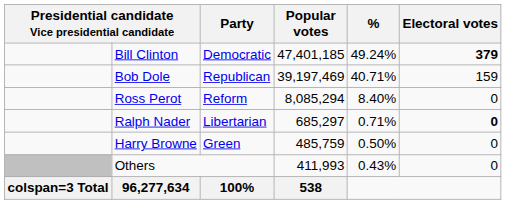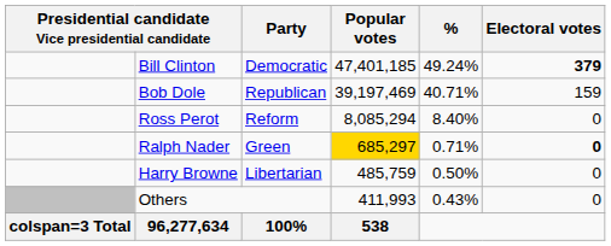Ralph Nader | Party: Libertarian -> Green
Ralph Nader | Popular votes: no background -> gold background
Harry Browne | Party: Green -> Libertarian
